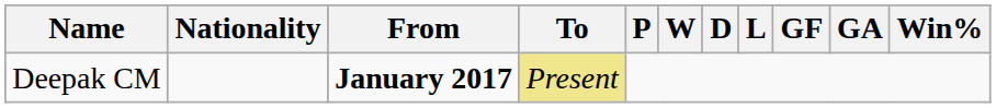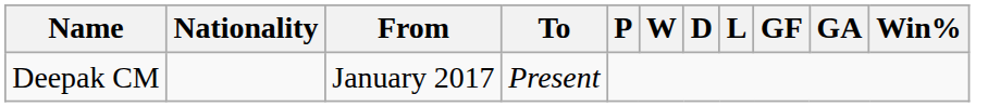Deepak CM | From: bold -> normal
Deepak CM | To: khaki background -> no background
